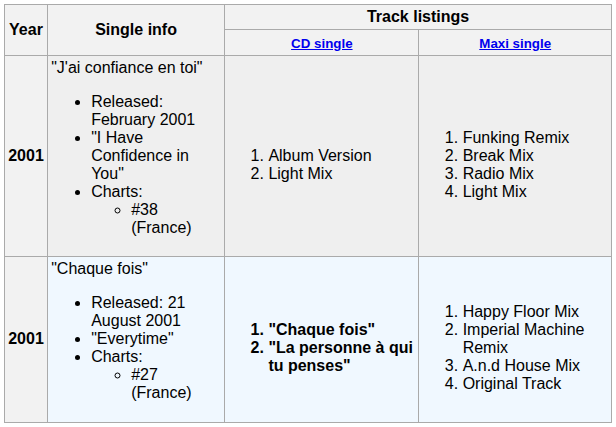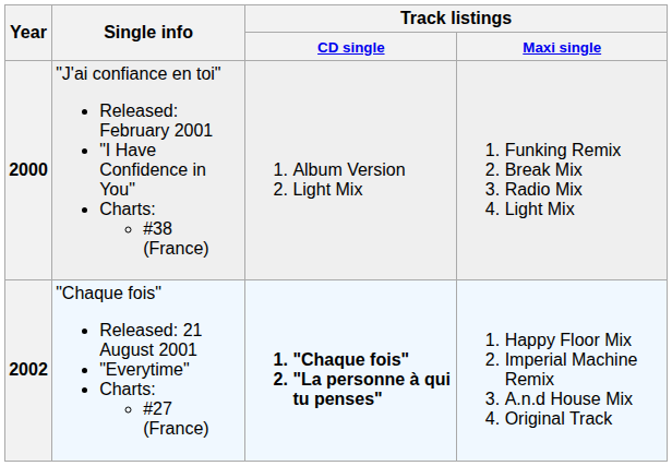row 3 | Year: 2001 -> 2000
row 4 | Year: 2001 -> 2002
